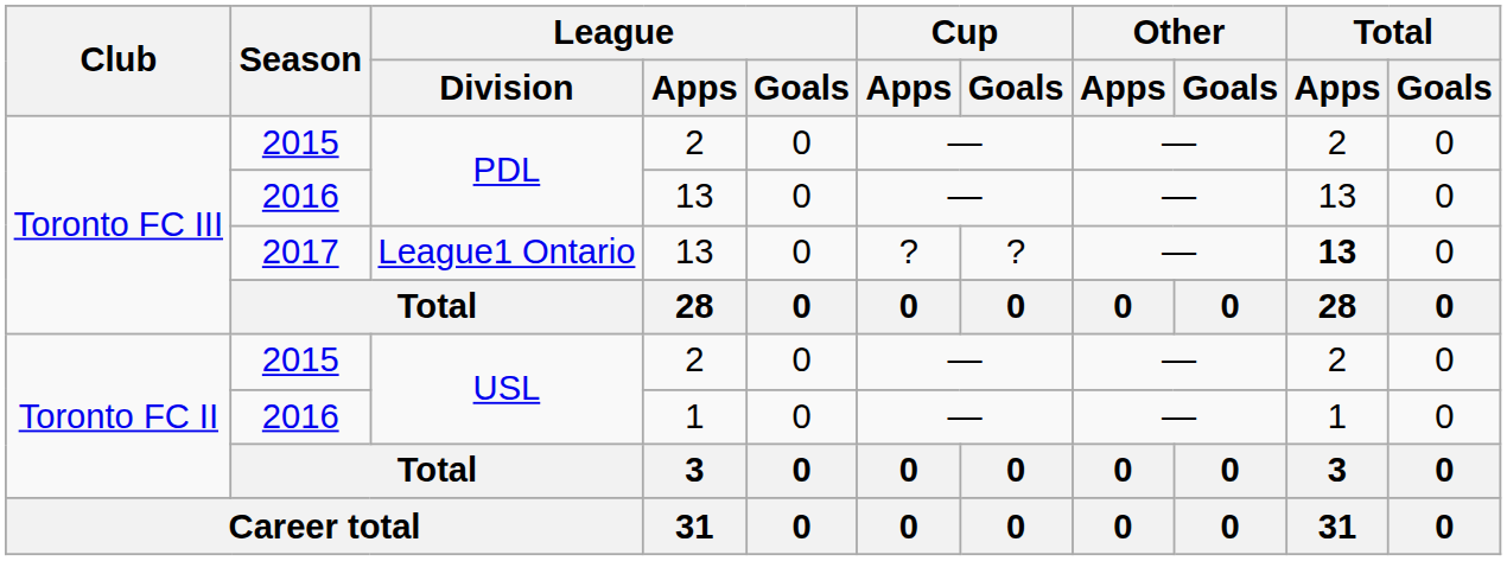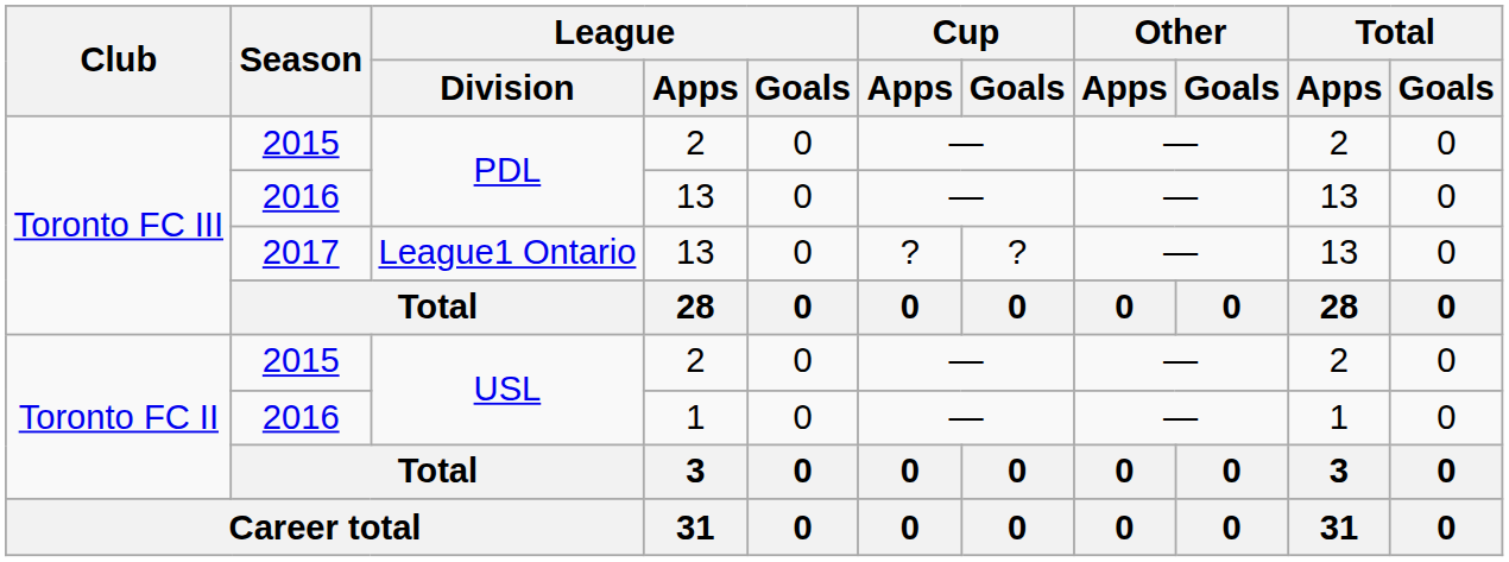2017 | Total / Apps: bold -> normal
